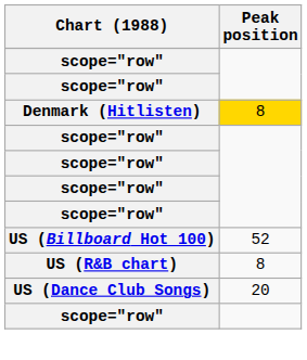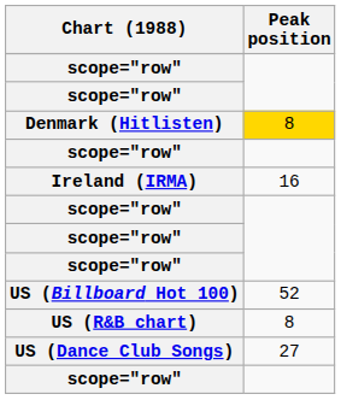+ row: Ireland (IRMA) | 16
US (Dance Club Songs) | Peak position: 20 -> 27
